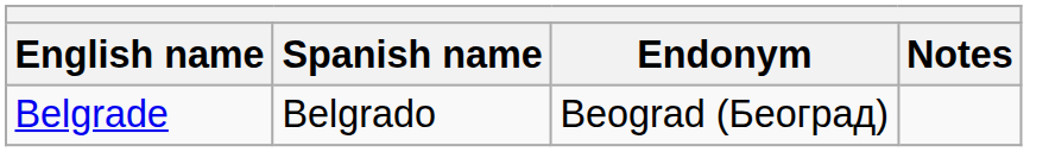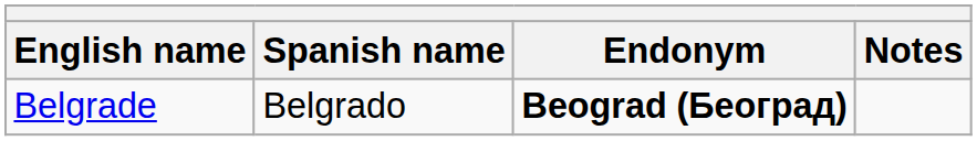Belgrade | Endonym: normal -> bold
